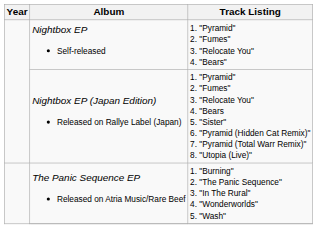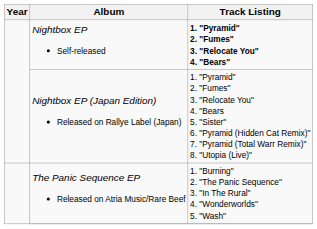Nightbox EP Self-released | Track Listing: normal -> bold
